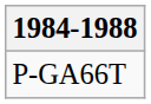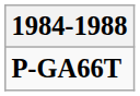row 2 | column 1: normal -> bold
